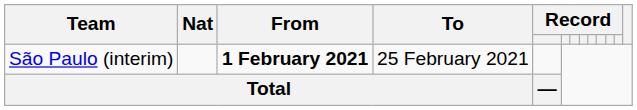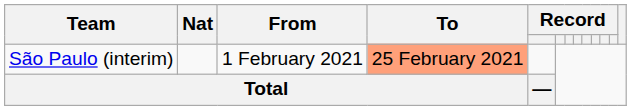São Paulo (interim) | From: bold -> normal
São Paulo (interim) | To: no background -> lightsalmon background
